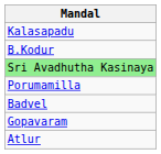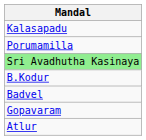row 3 | column 1: B.Kodur -> Porumamilla
row 5 | column 1: Porumamilla -> B.Kodur
